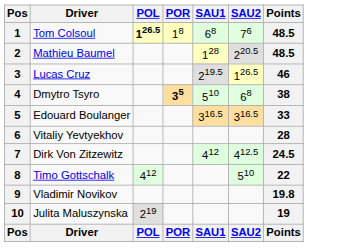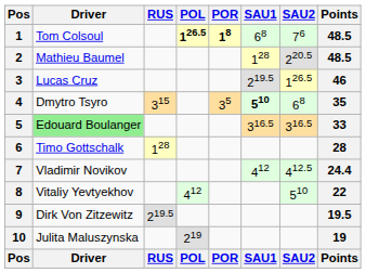+ column: RUS | 315 | 128 | 219.5 | RUS
1 | POR: normal -> bold
4 | POR: bold -> normal
4 | SAU1: normal -> bold
4 | Points: 38 -> 35
5 | Driver: no background -> lightgreen background
6 | Driver: Vitaliy Yevtyekhov -> Timo Gottschalk
7 | Driver: Dirk Von Zitzewitz -> Vladimir Novikov
7 | Points: 24.5 -> 24.4
8 | Driver: Timo Gottschalk -> Vitaliy Yevtyekhov
9 | Driver: Vladimir Novikov -> Dirk Von Zitzewitz
9 | Points: 19.8 -> 19.5
